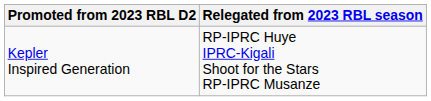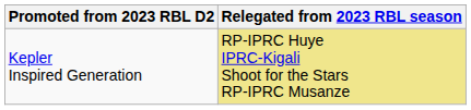Kepler Inspired Generation | Relegated from 2023 RBL season: no background -> khaki background
